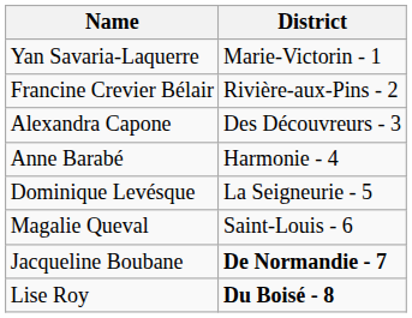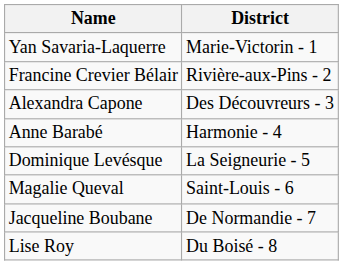Jacqueline Boubane | District: bold -> normal
Lise Roy | District: bold -> normal
